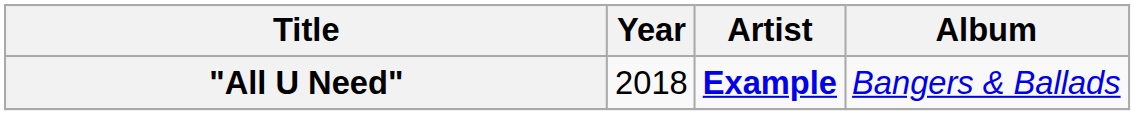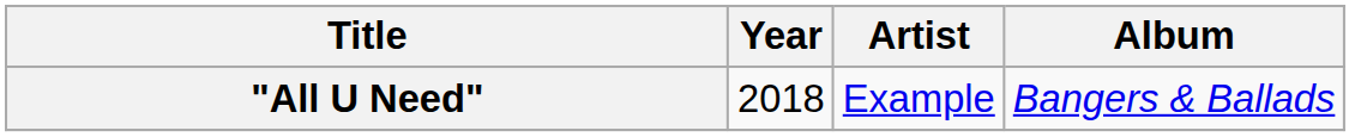row 2 | Artist: bold -> normal
